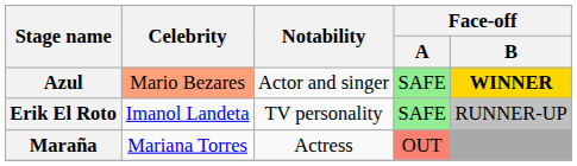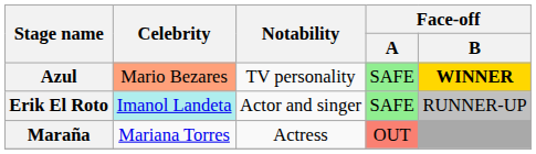Azul | Notability: Actor and singer -> TV personality
Erik El Roto | Celebrity: no background -> paleturquoise background
Erik El Roto | Notability: TV personality -> Actor and singer
